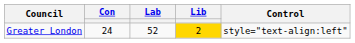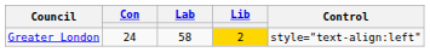Greater London | Lab: 52 -> 58
